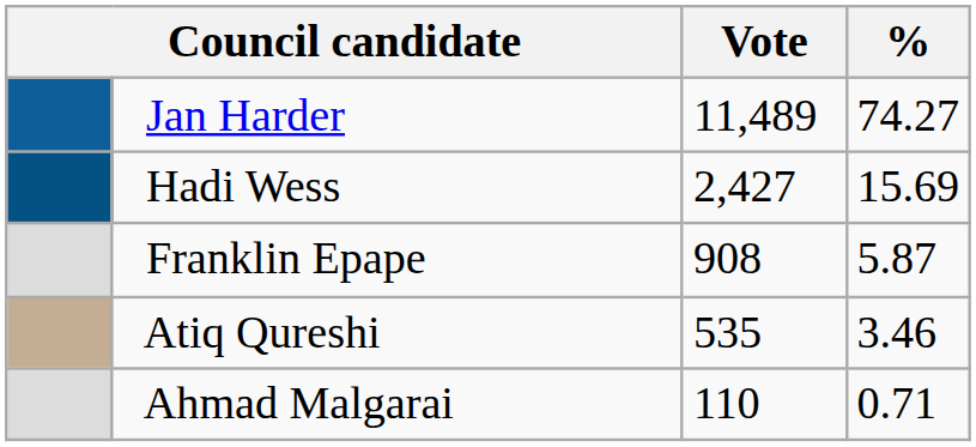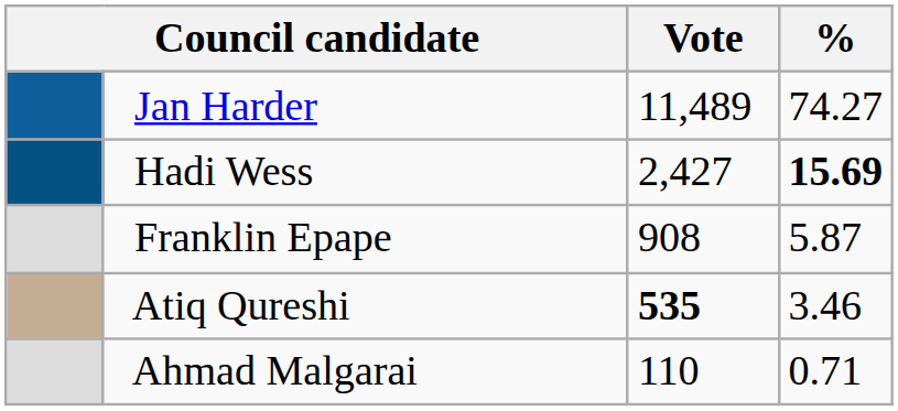Hadi Wess | %: normal -> bold
Atiq Qureshi | Vote: normal -> bold
